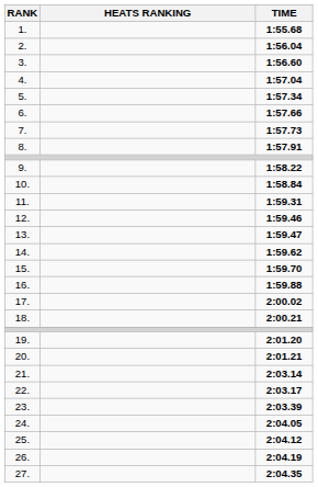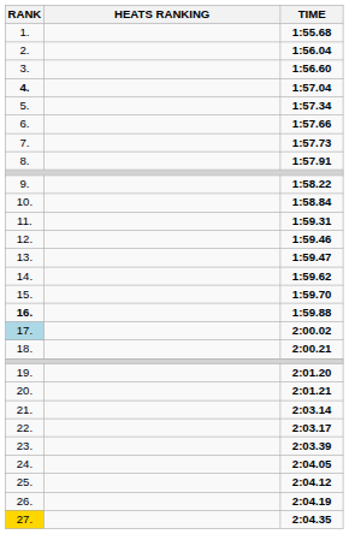4. | RANK: normal -> bold
16. | RANK: normal -> bold
17. | RANK: no background -> lightblue background
27. | RANK: no background -> gold background
